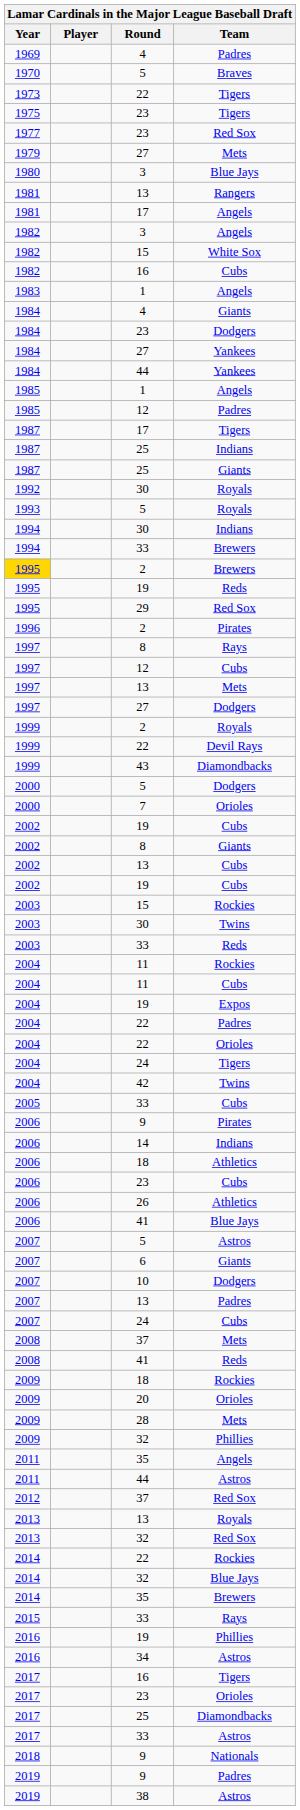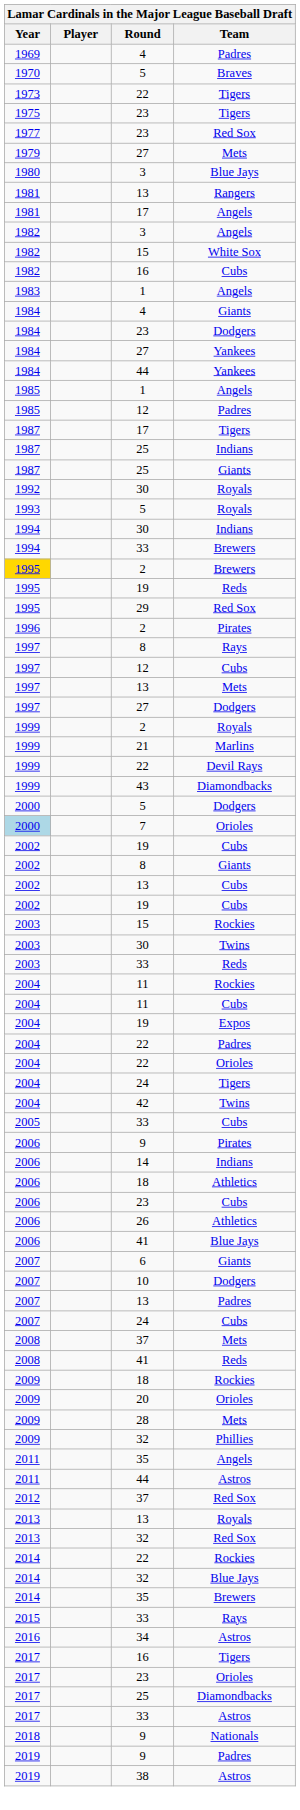+ row: 1999 | 21 | Marlins
7 | Year: no background -> lightblue background
- row: 2007 | 5 | Astros
- row: 2016 | 19 | Phillies
